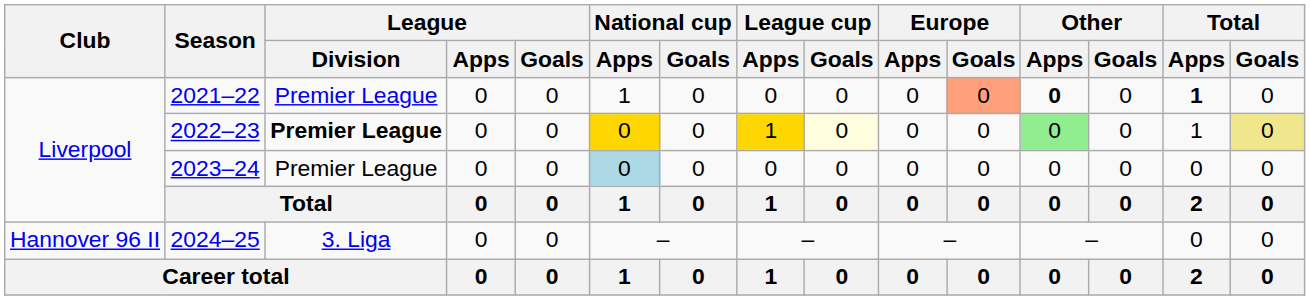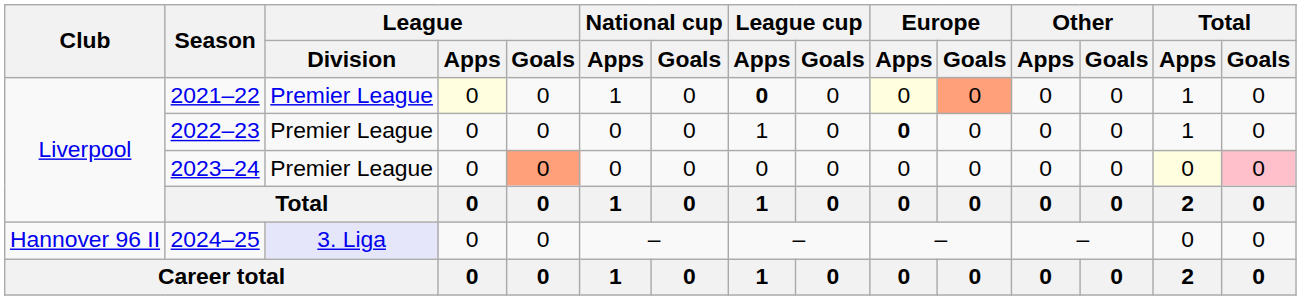2021–22 | League / Apps: no background -> lightyellow background
2021–22 | League cup / Apps: normal -> bold
2021–22 | Europe / Apps: no background -> lightyellow background
2021–22 | Other / Apps: bold -> normal
2021–22 | Total / Apps: bold -> normal
2022–23 | League / Division: bold -> normal
2022–23 | National cup / Apps: gold background -> no background
2022–23 | League cup / Apps: gold background -> no background
2022–23 | League cup / Goals: lightyellow background -> no background
2022–23 | Europe / Apps: normal -> bold
2022–23 | Other / Apps: lightgreen background -> no background
2022–23 | Total / Goals: khaki background -> no background
2023–24 | League / Goals: no background -> lightsalmon background
2023–24 | National cup / Apps: lightblue background -> no background
2023–24 | Total / Apps: no background -> lightyellow background
2023–24 | Total / Goals: no background -> pink background
2024–25 | League / Division: no background -> lavender background
